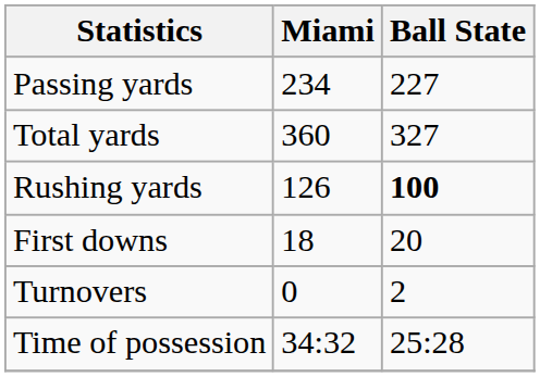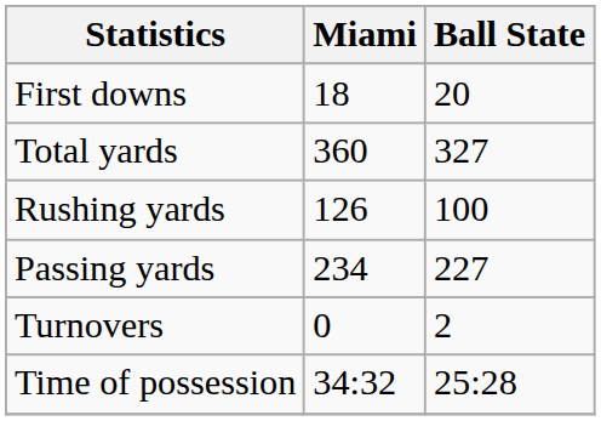rows swapped: First downs <-> Passing yards
Rushing yards | Ball State: bold -> normal
